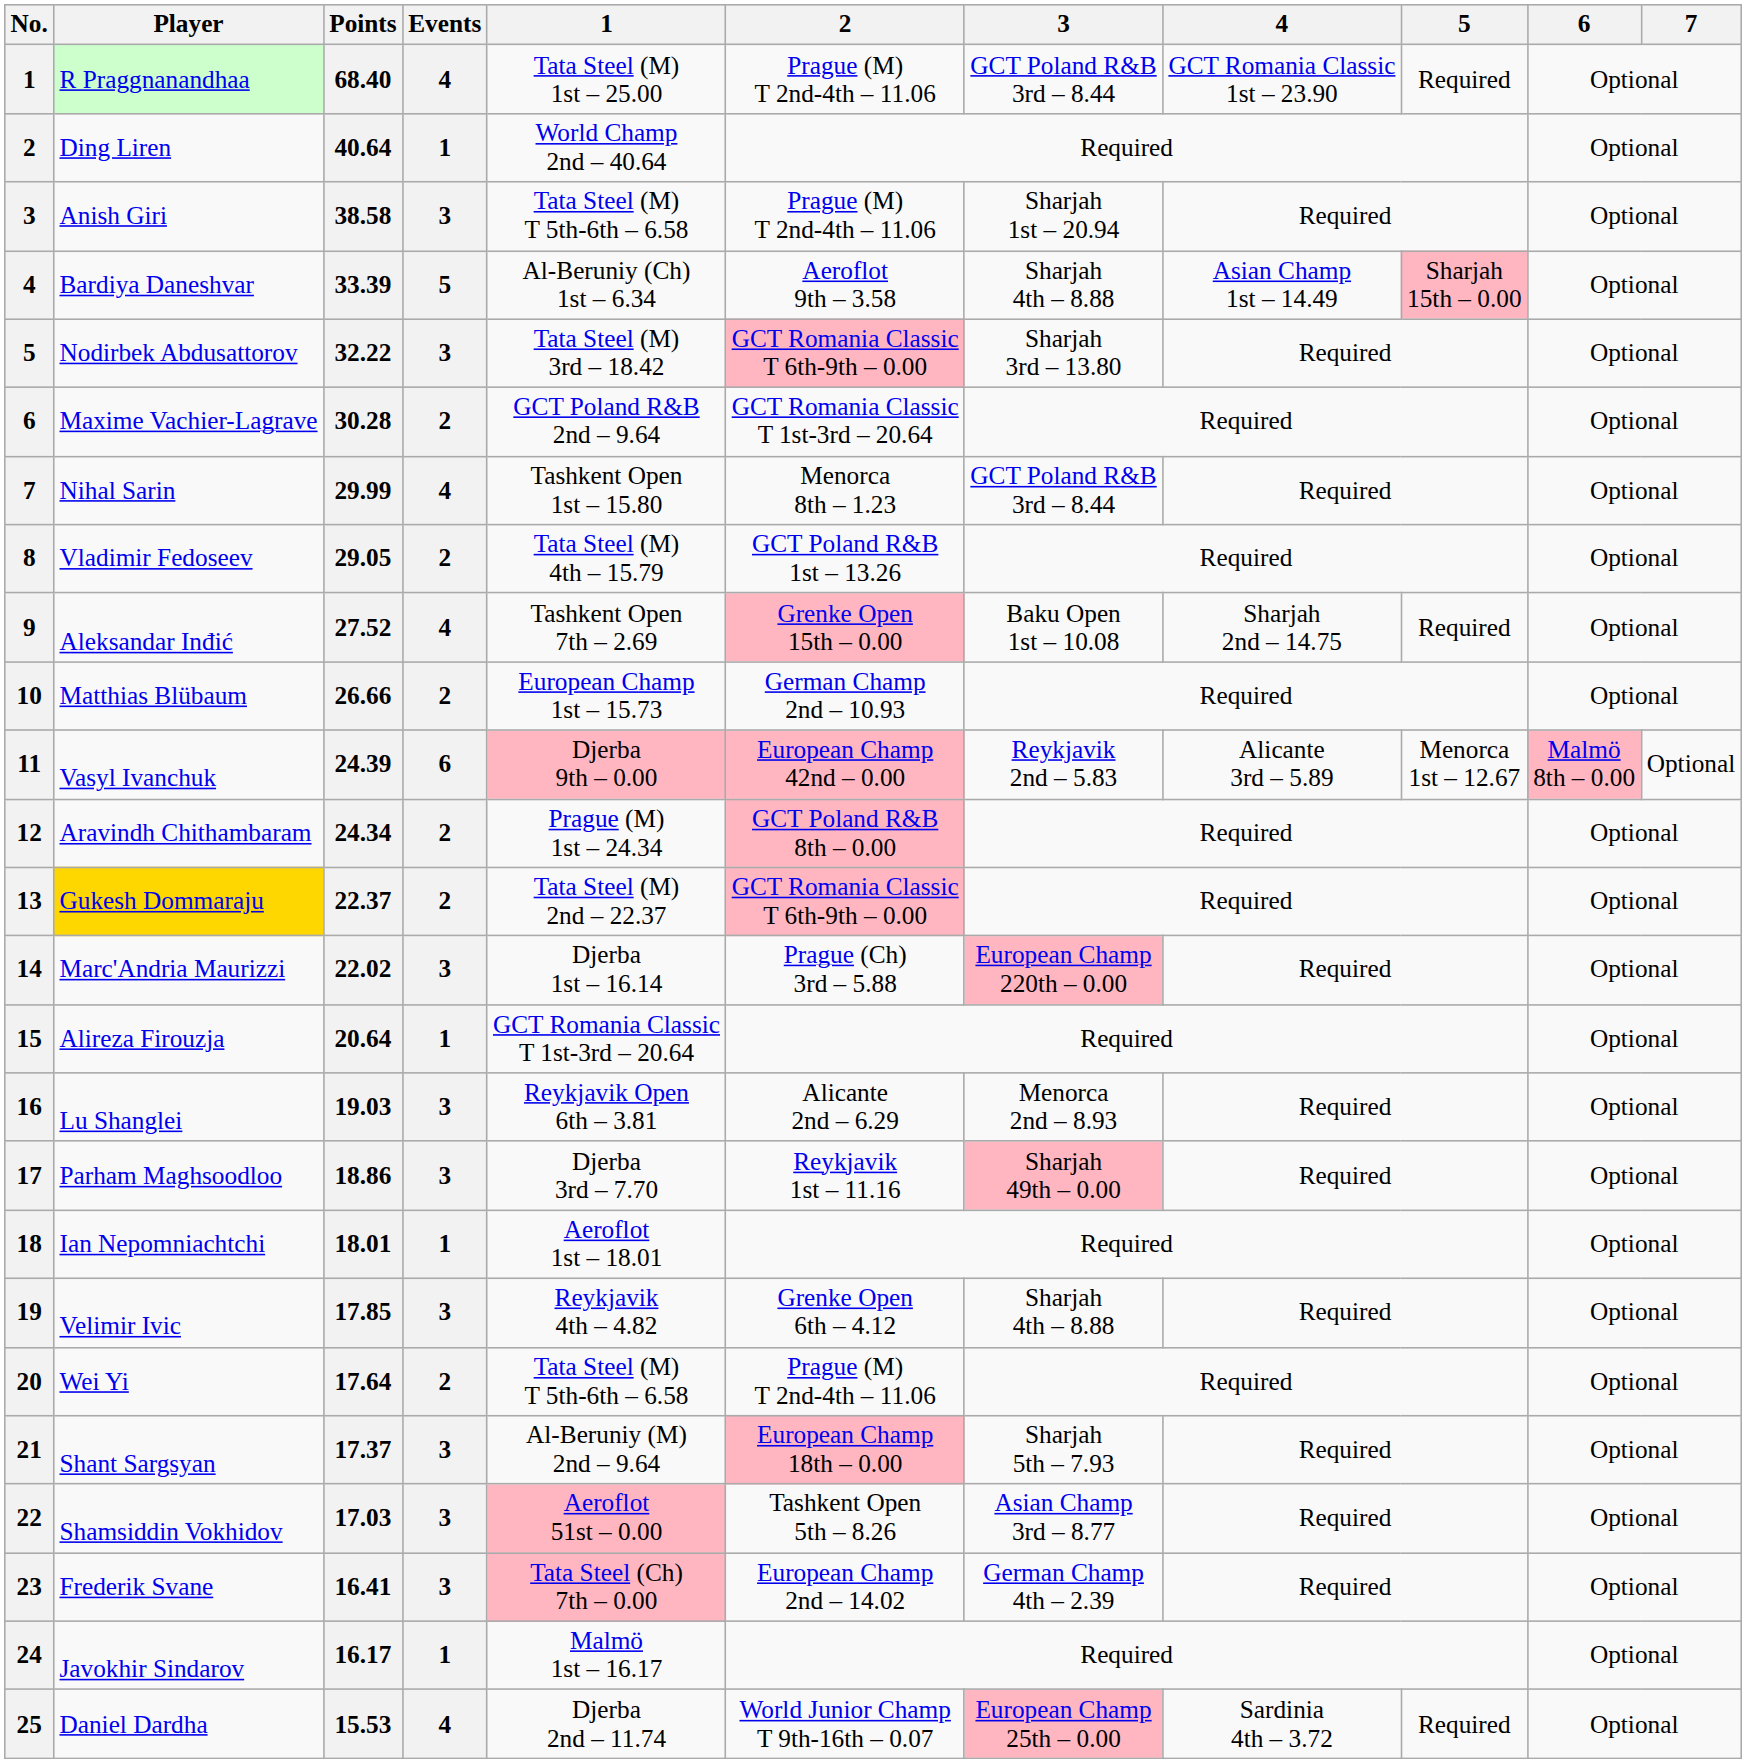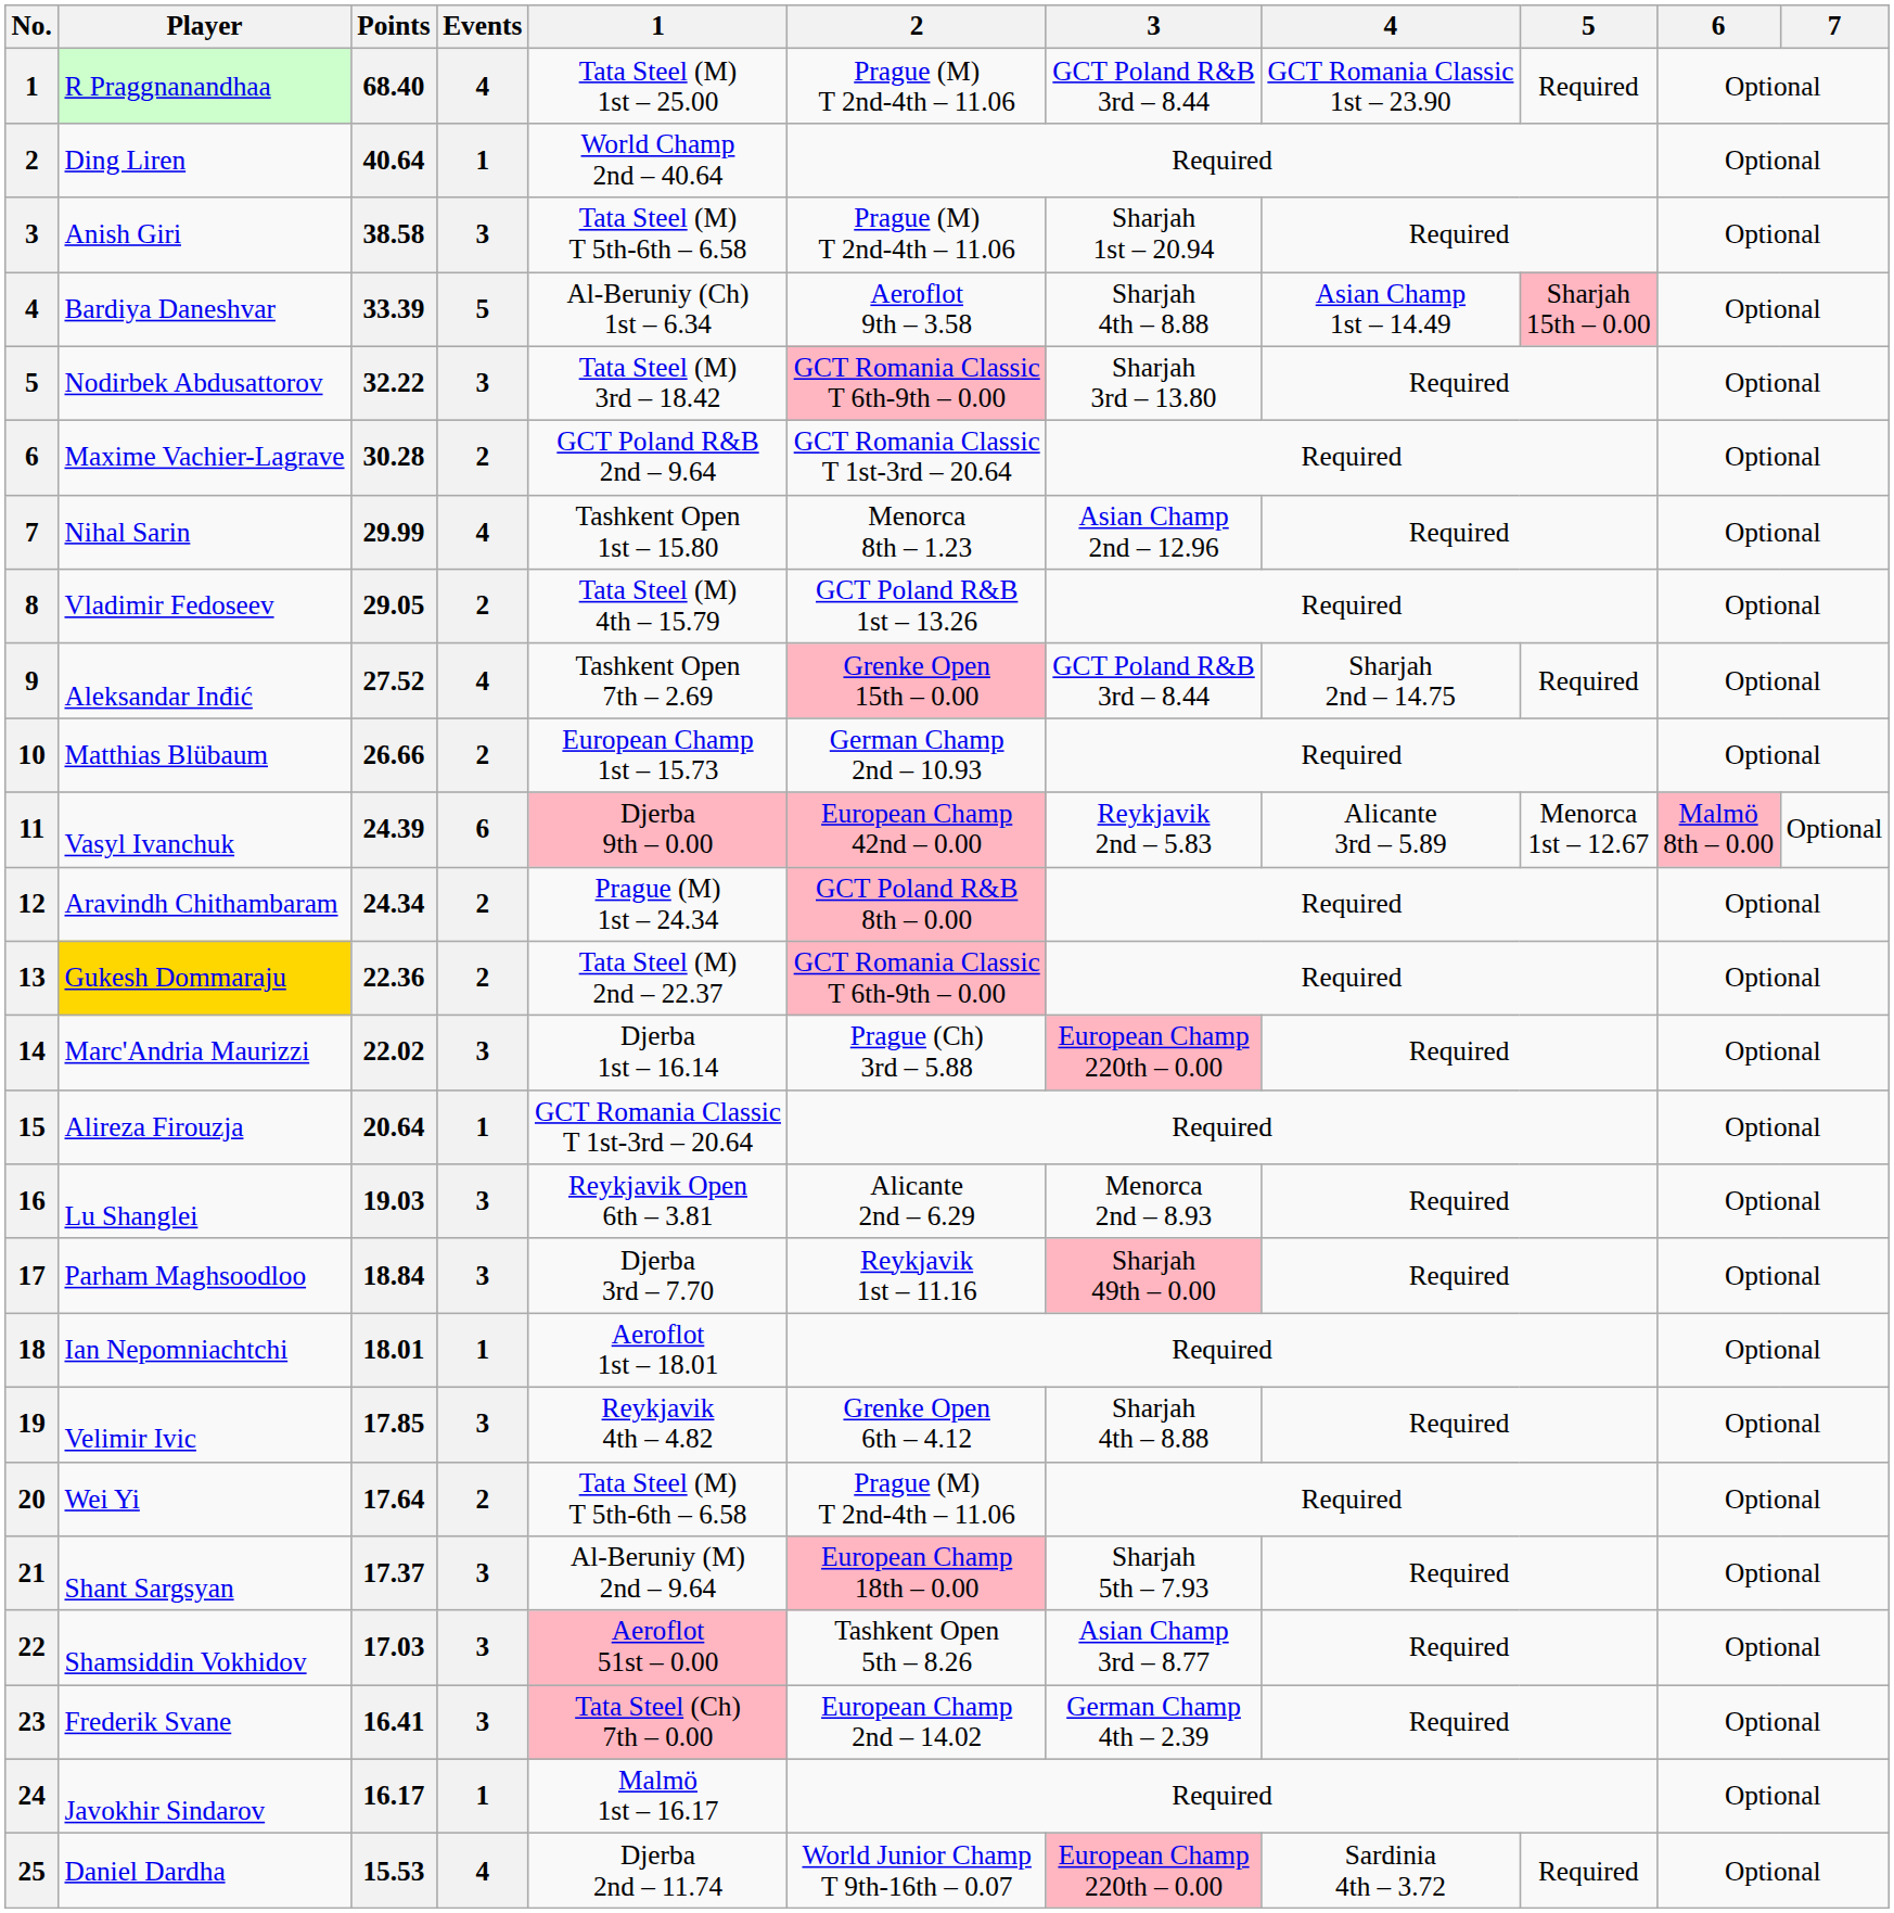Nihal Sarin | 3: GCT Poland R&B 3rd – 8.44 -> Asian Champ 2nd – 12.96
Aleksandar Inđić | 3: Baku Open 1st – 10.08 -> GCT Poland R&B 3rd – 8.44
Gukesh Dommaraju | Points: 22.37 -> 22.36
Parham Maghsoodloo | Points: 18.86 -> 18.84
Daniel Dardha | 3: European Champ 25th – 0.00 -> European Champ 220th – 0.00
